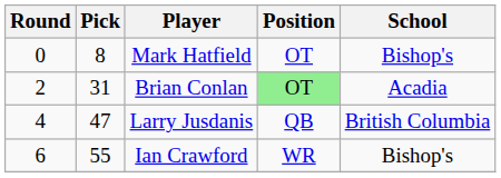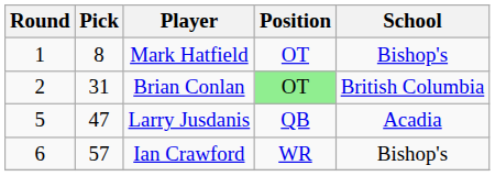Mark Hatfield | Round: 0 -> 1
Brian Conlan | School: Acadia -> British Columbia
Larry Jusdanis | Round: 4 -> 5
Larry Jusdanis | School: British Columbia -> Acadia
Ian Crawford | Pick: 55 -> 57
